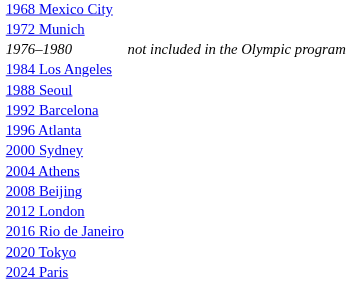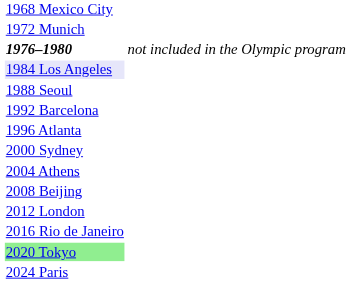1976–1980 | column 1: normal -> bold
1984 Los Angeles | column 1: no background -> lavender background
2020 Tokyo | column 1: no background -> lightgreen background
